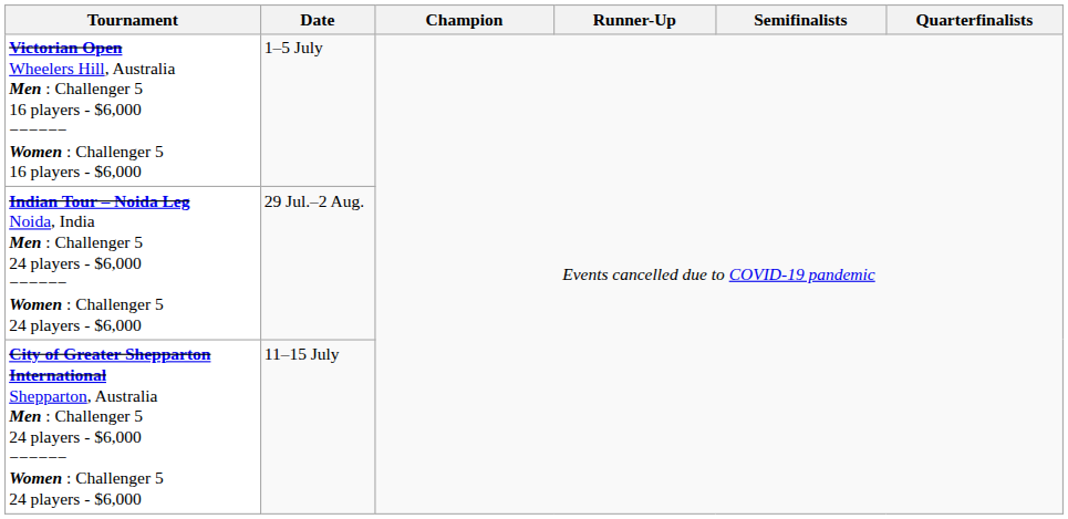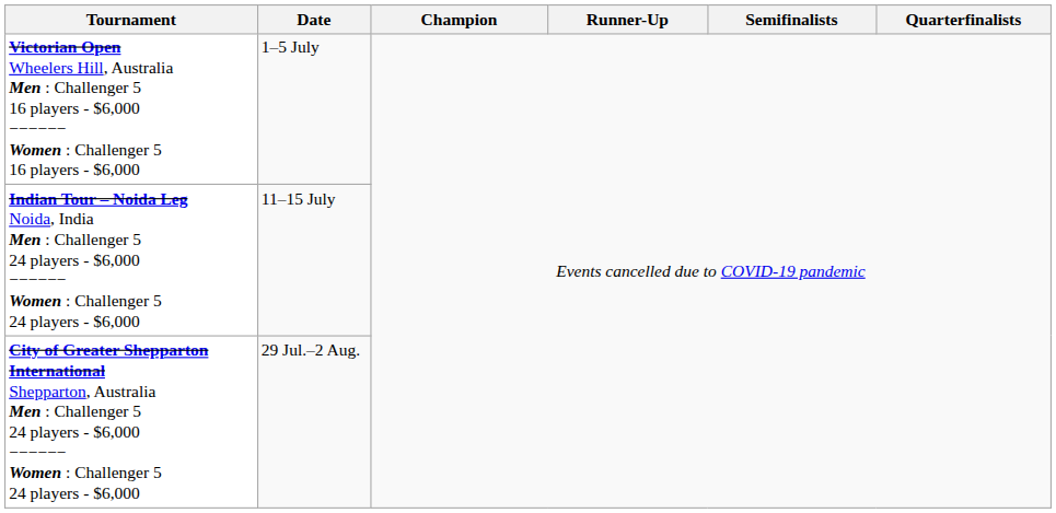row 3 | Date: 29 Jul.–2 Aug. -> 11–15 July
row 4 | Date: 11–15 July -> 29 Jul.–2 Aug.
